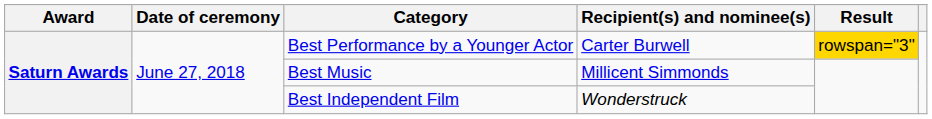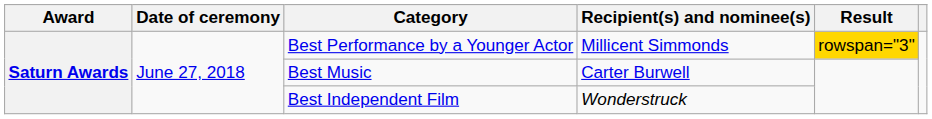Best Performance by a Younger Actor | Recipient(s) and nominee(s): Carter Burwell -> Millicent Simmonds
Best Music | Recipient(s) and nominee(s): Millicent Simmonds -> Carter Burwell
